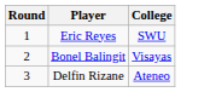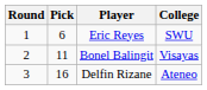+ column: Pick | 6 | 11 | 16
